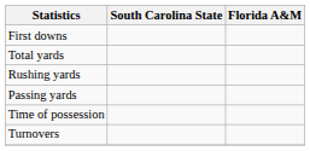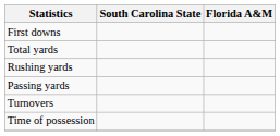rows swapped: Turnovers <-> Time of possession
